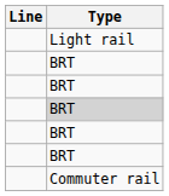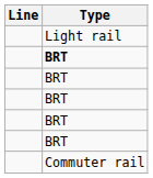row 3 | Type: normal -> bold
row 5 | Type: lightgrey background -> no background
